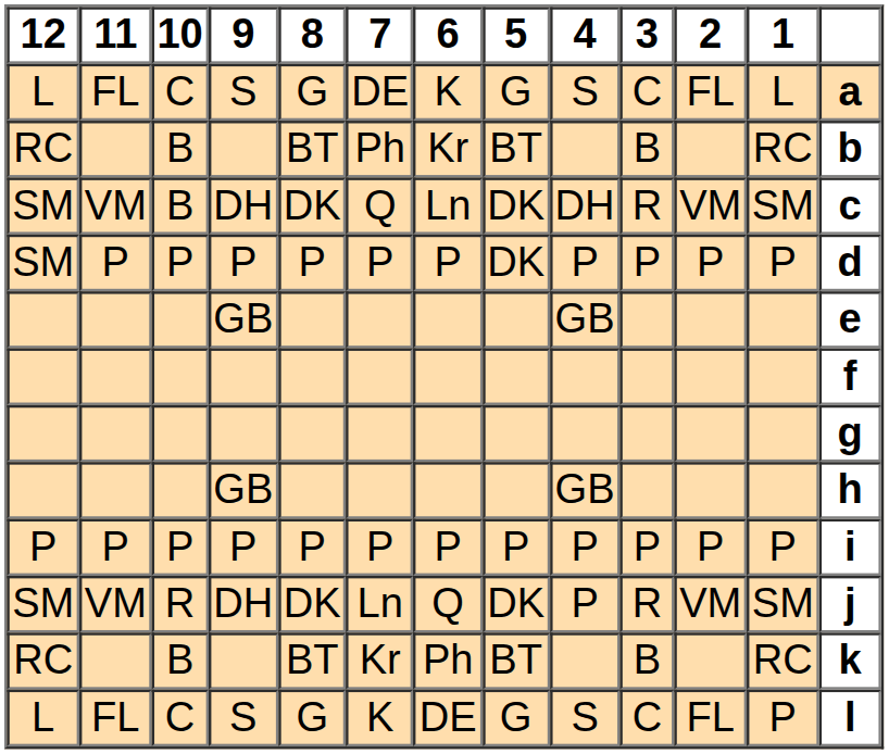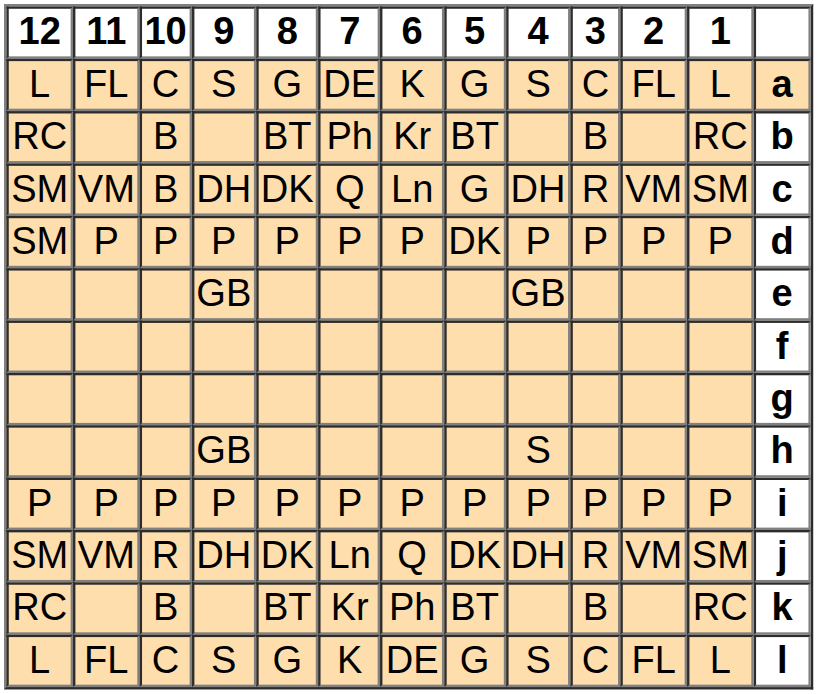row 4 | 5: DK -> G
row 9 | 4: GB -> S
row 11 | 4: P -> DH
row 13 | 1: P -> L
